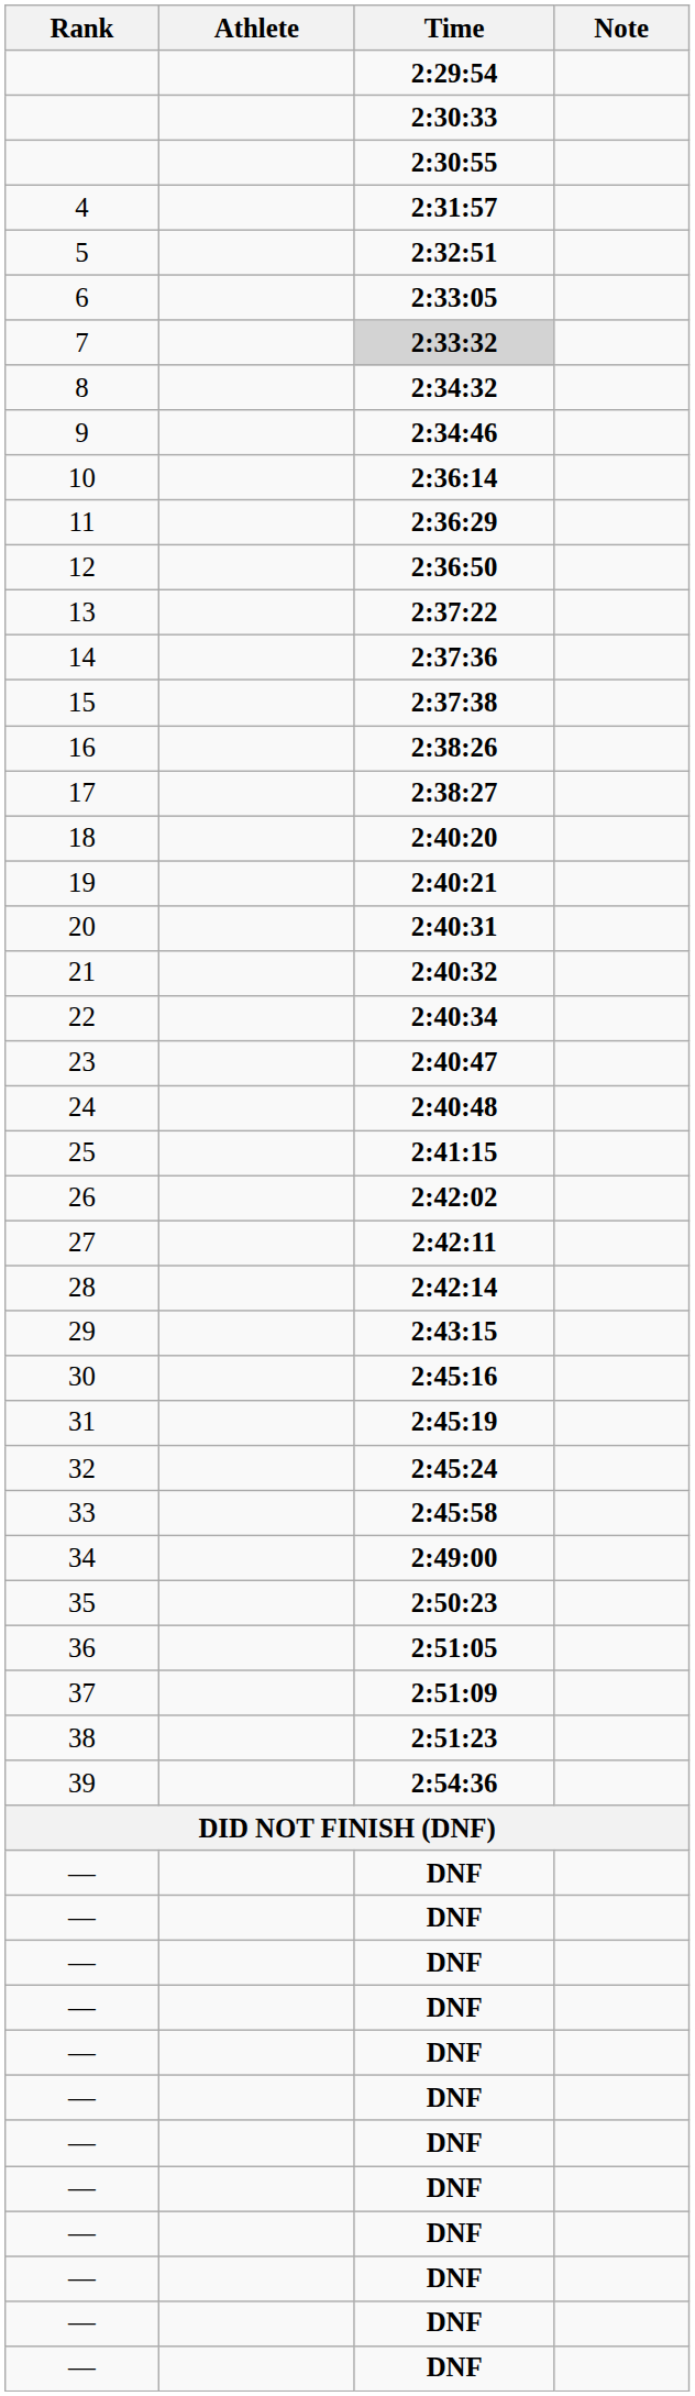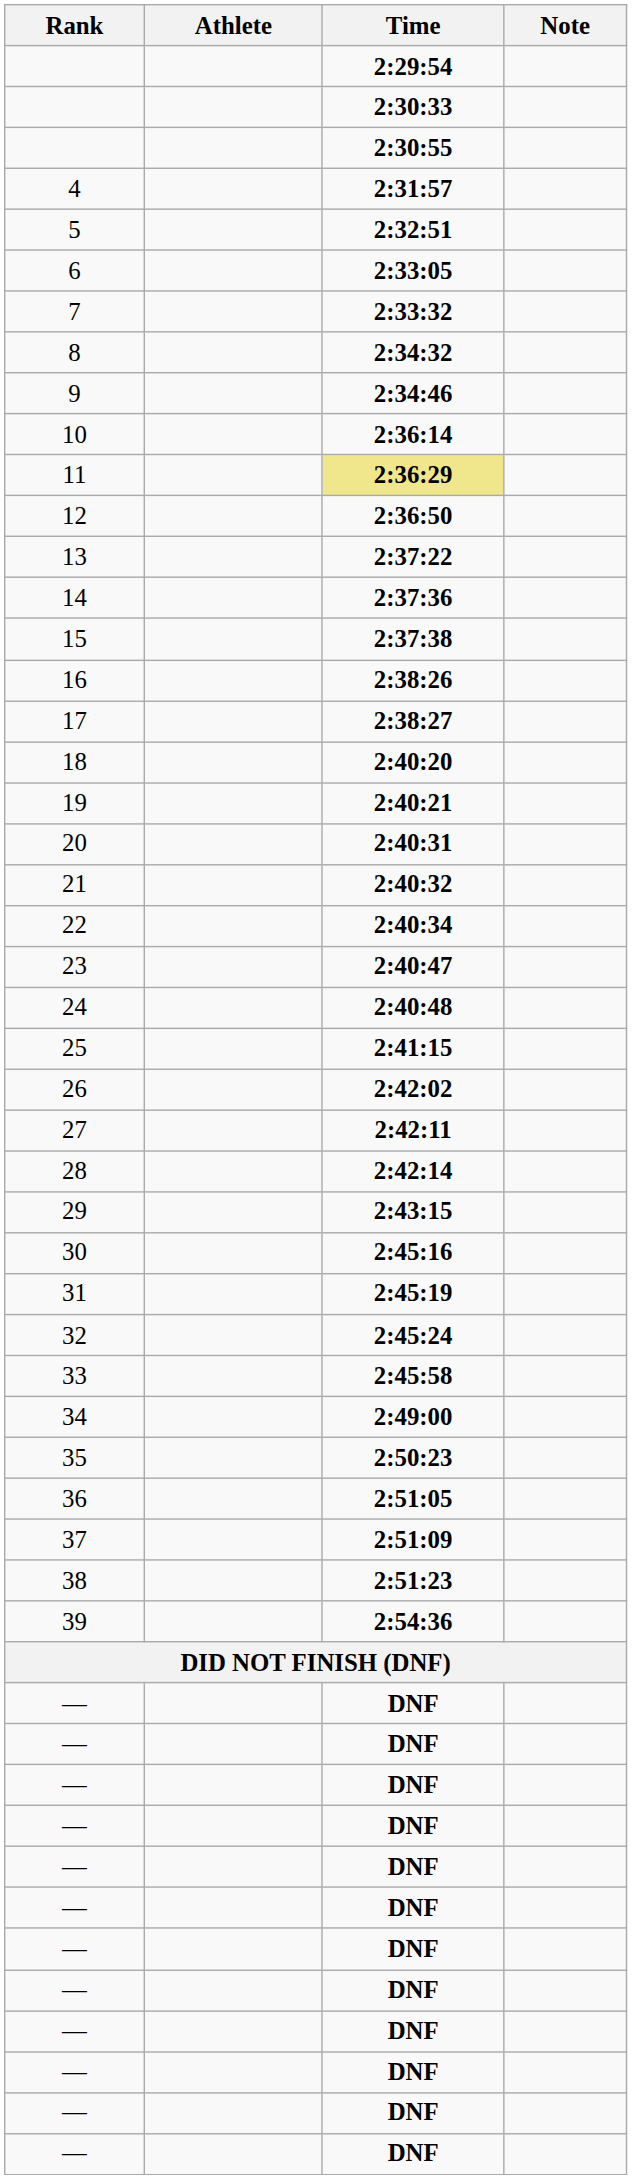2:33:32 | Time: lightgrey background -> no background
2:36:29 | Time: no background -> khaki background
